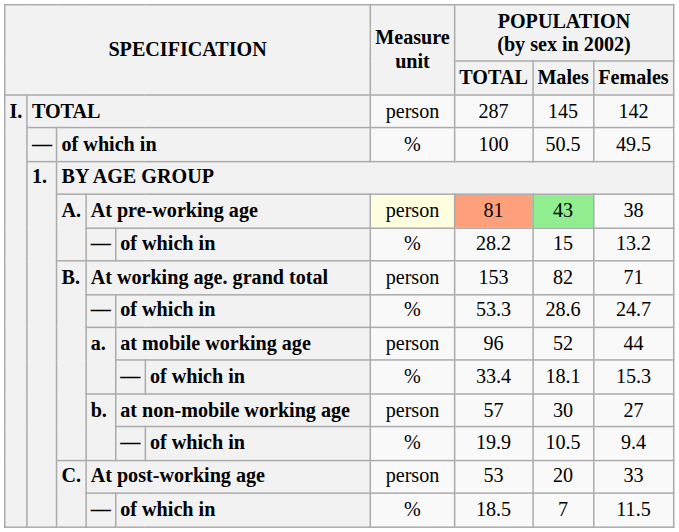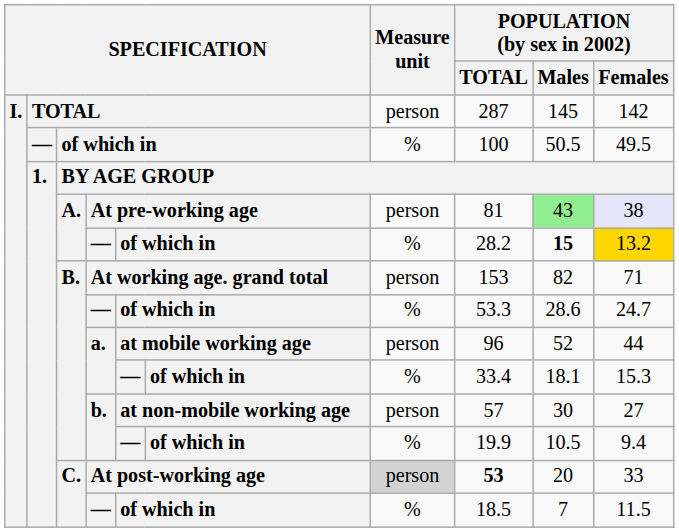At pre-working age | Measure unit: lightyellow background -> no background
At pre-working age | POPULATION (by sex in 2002) / TOTAL: lightsalmon background -> no background
At pre-working age | POPULATION (by sex in 2002) / Females: no background -> lavender background
A. / — | POPULATION (by sex in 2002) / Males: normal -> bold
A. / — | POPULATION (by sex in 2002) / Females: no background -> gold background
At post-working age | Measure unit: no background -> lightgrey background
At post-working age | POPULATION (by sex in 2002) / TOTAL: normal -> bold
